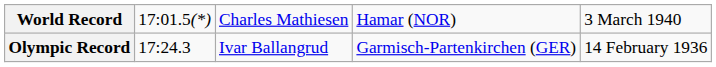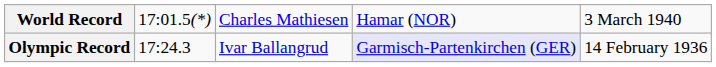Olympic Record | column 4: no background -> lavender background
